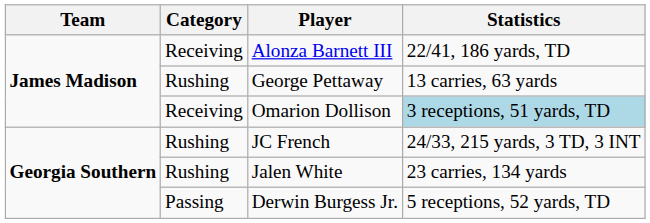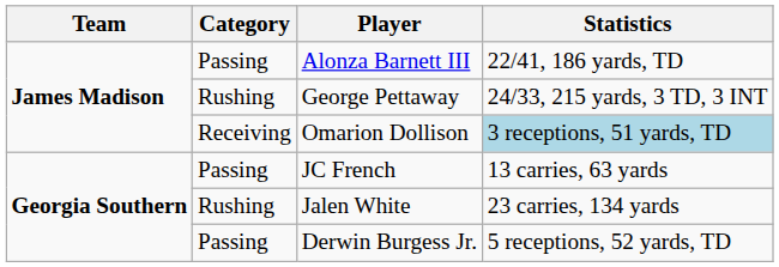Alonza Barnett III | Category: Receiving -> Passing
George Pettaway | Statistics: 13 carries, 63 yards -> 24/33, 215 yards, 3 TD, 3 INT
JC French | Category: Rushing -> Passing
JC French | Statistics: 24/33, 215 yards, 3 TD, 3 INT -> 13 carries, 63 yards
